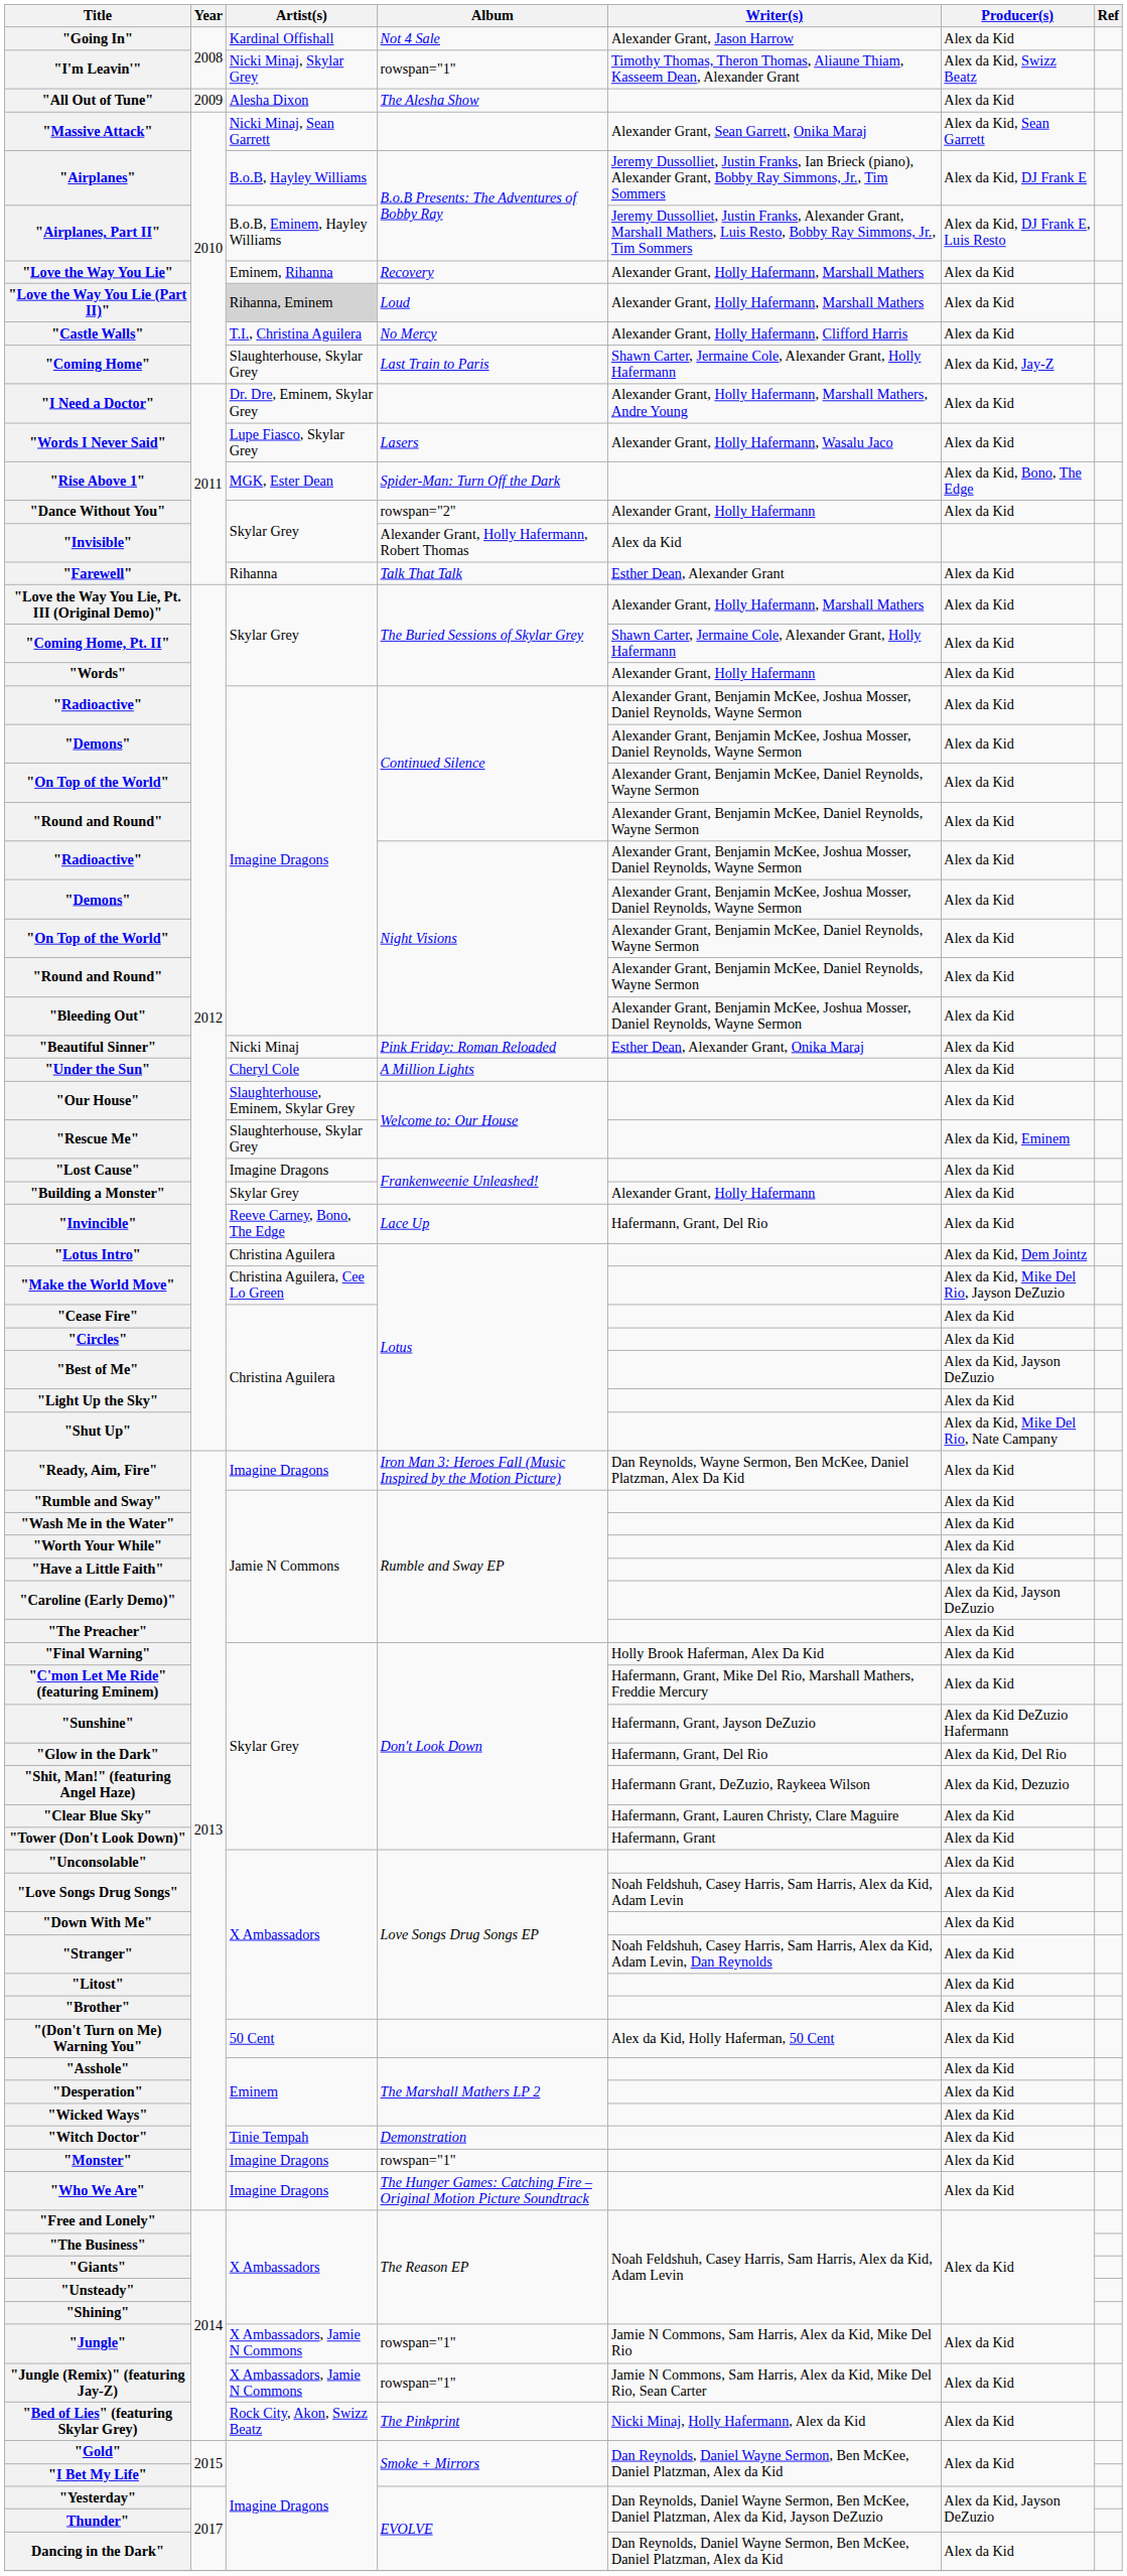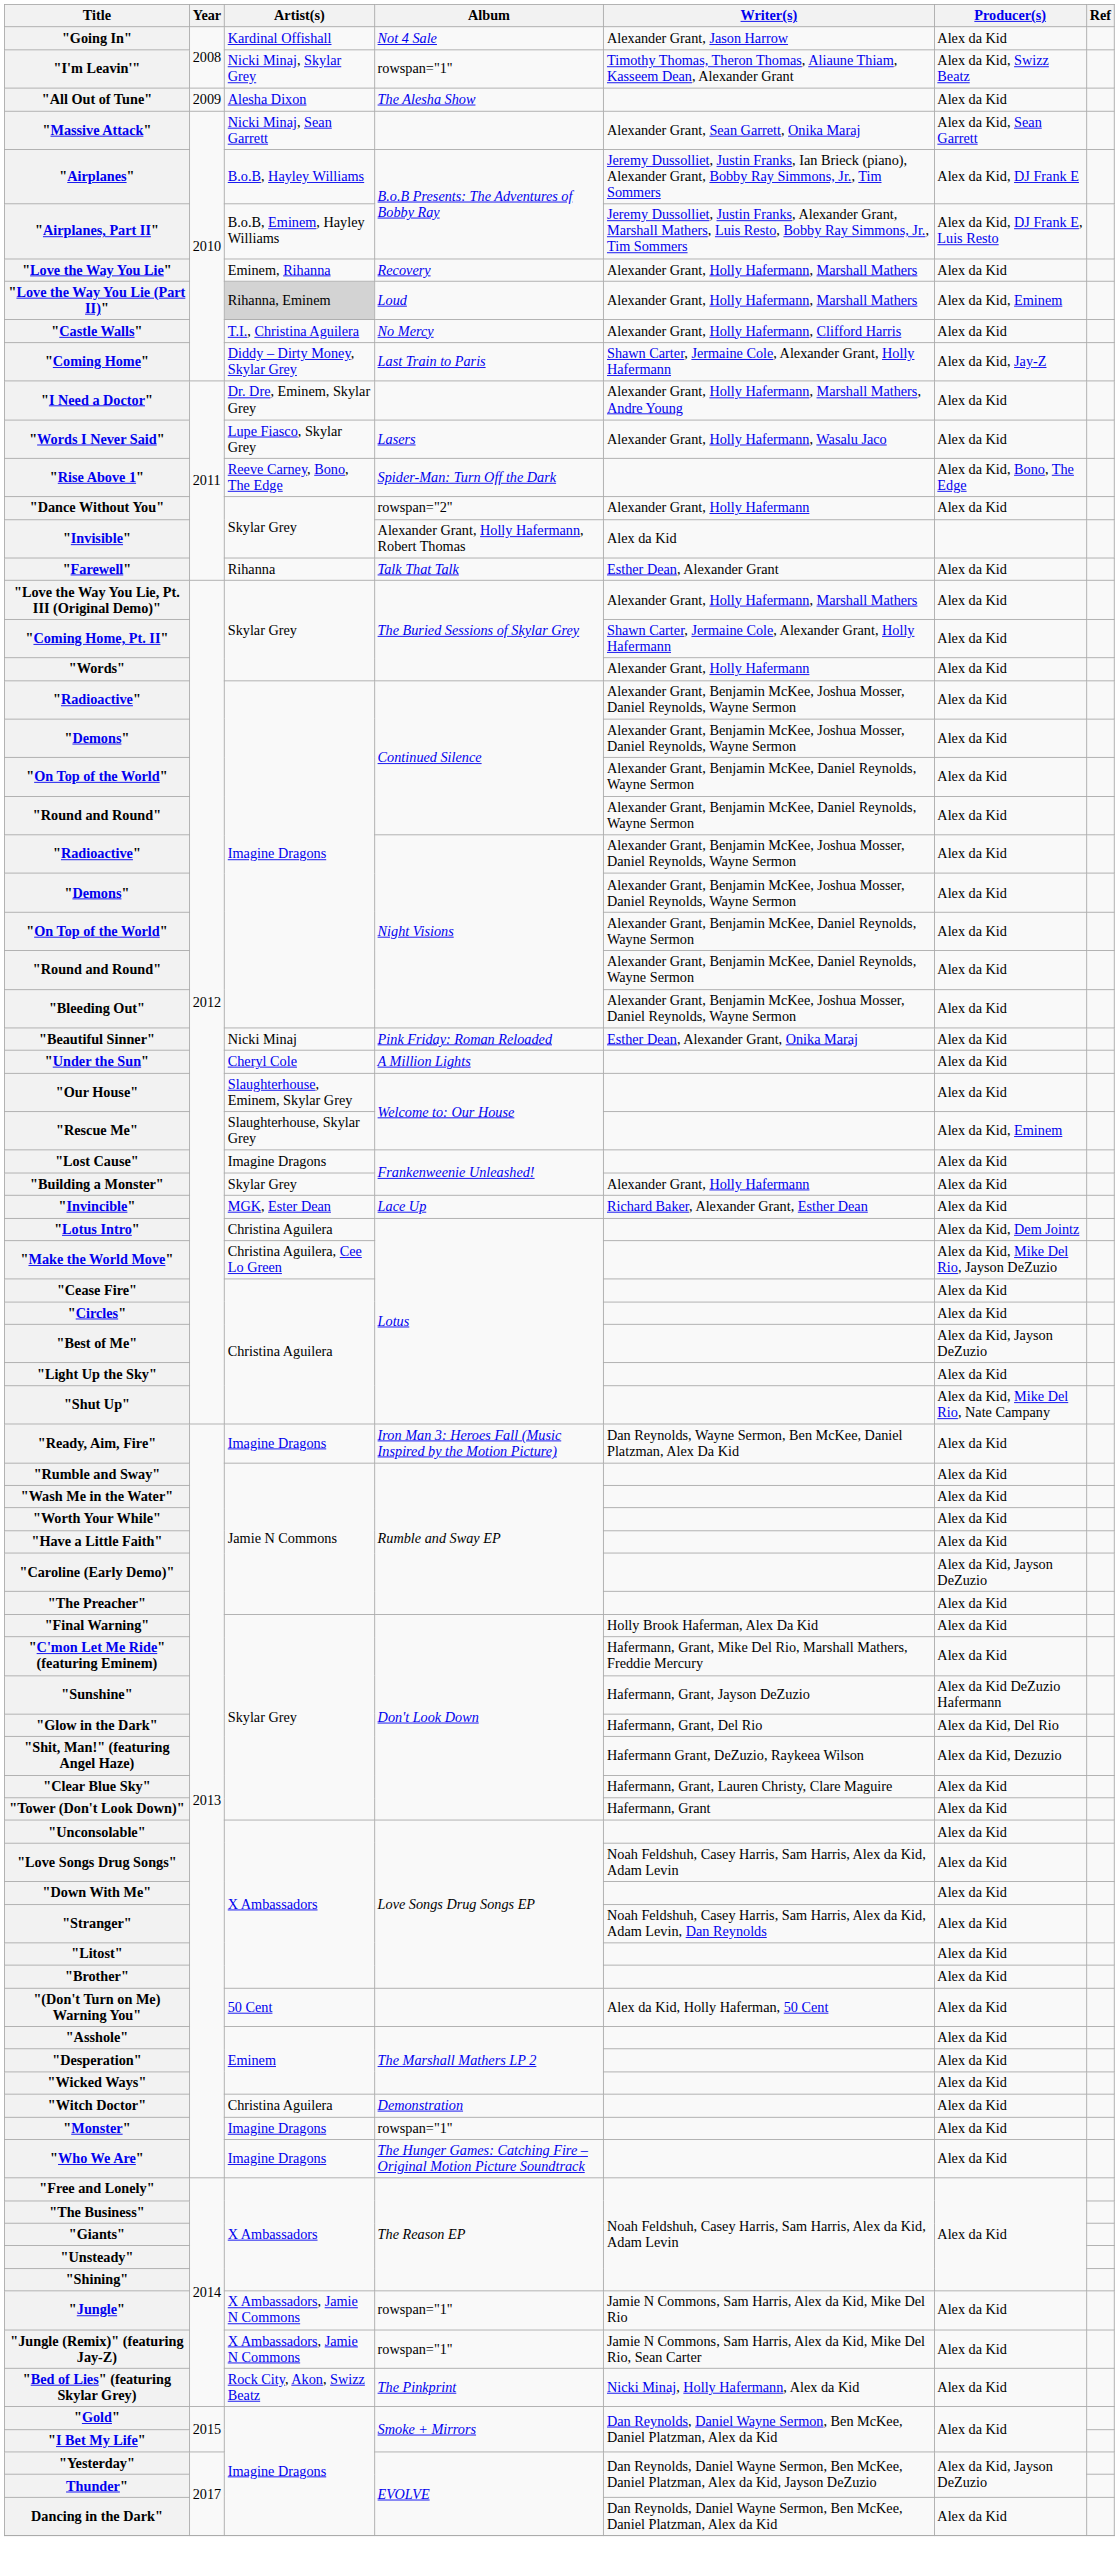"Love the Way You Lie (Part II)" | Producer(s): Alex da Kid -> Alex da Kid, Eminem
"Coming Home" | Artist(s): Slaughterhouse, Skylar Grey -> Diddy – Dirty Money, Skylar Grey
"Rise Above 1" | Artist(s): MGK, Ester Dean -> Reeve Carney, Bono, The Edge
"Invincible" | Artist(s): Reeve Carney, Bono, The Edge -> MGK, Ester Dean
"Invincible" | Writer(s): Hafermann, Grant, Del Rio -> Richard Baker, Alexander Grant, Esther Dean
"Witch Doctor" | Artist(s): Tinie Tempah -> Christina Aguilera
